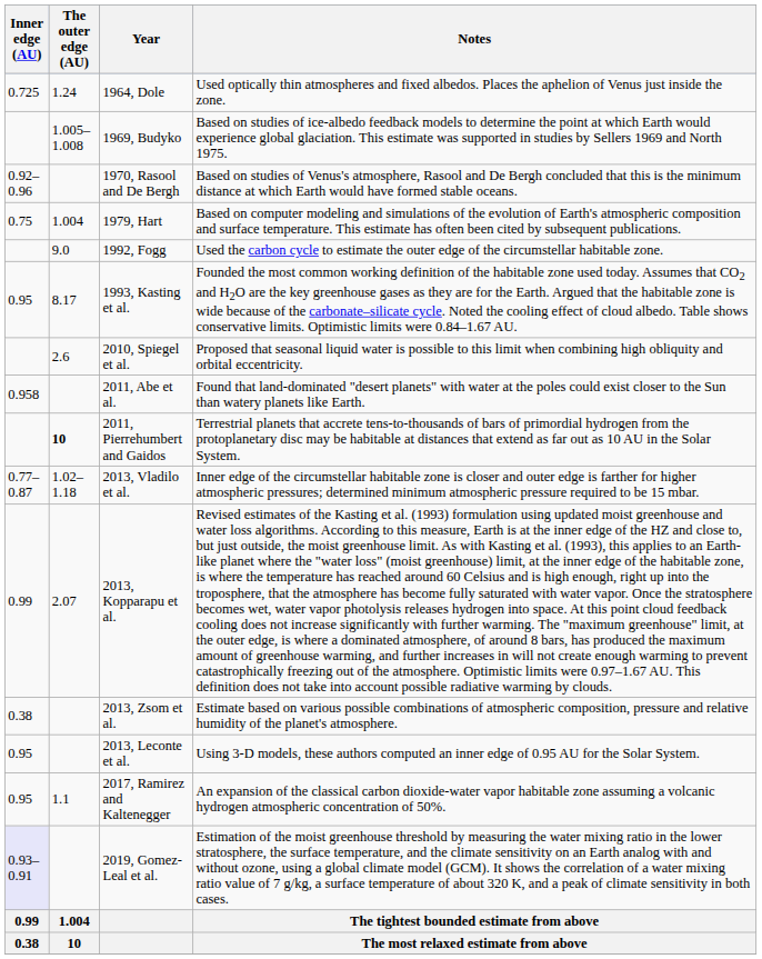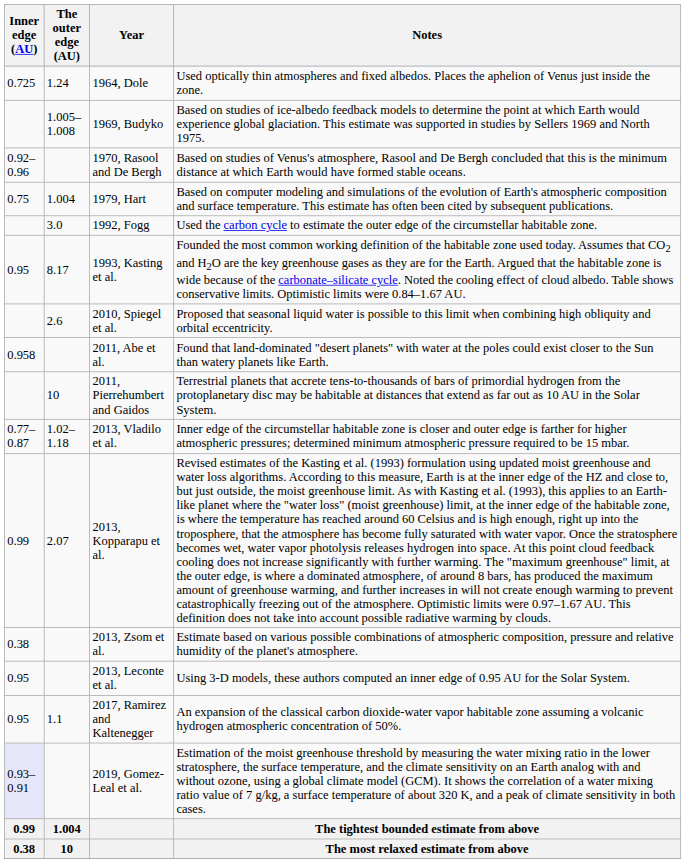1992, Fogg | The outer edge (AU): 9.0 -> 3.0
2011, Pierrehumbert and Gaidos | The outer edge (AU): bold -> normal
